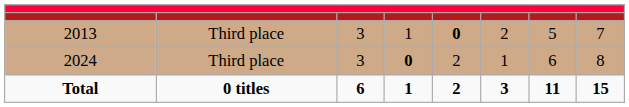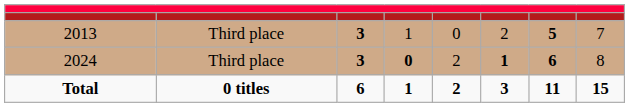2013 | column 3: normal -> bold
2013 | column 5: bold -> normal
2013 | column 7: normal -> bold
2024 | column 3: normal -> bold
2024 | column 6: normal -> bold
2024 | column 7: normal -> bold
